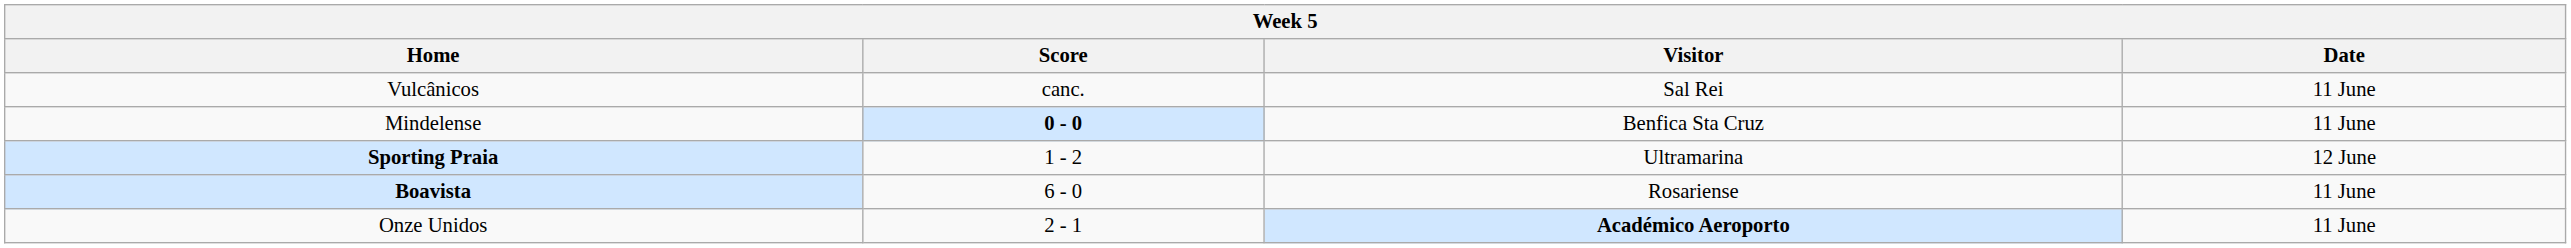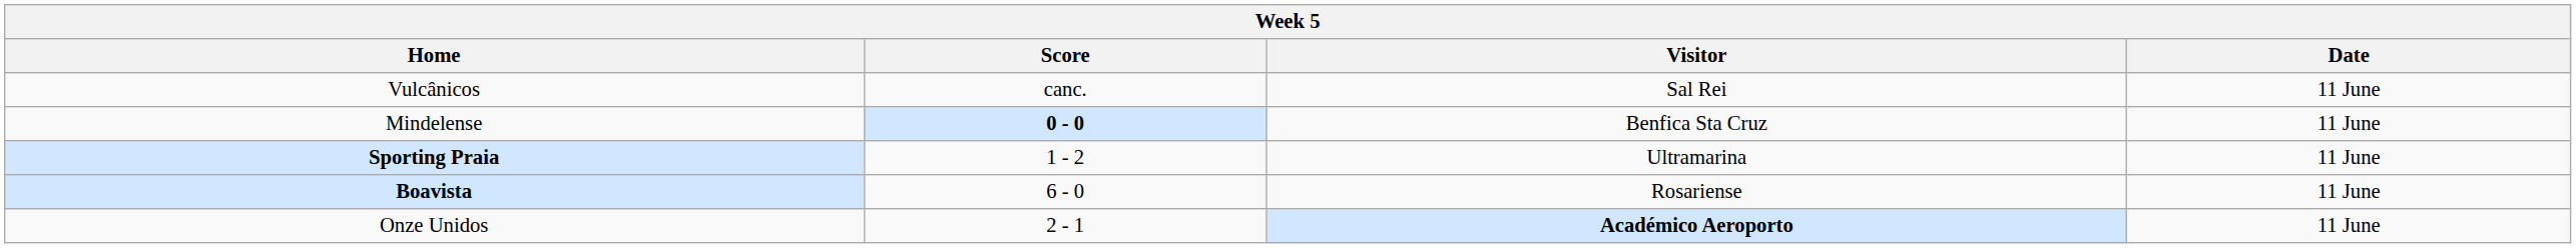Sporting Praia | Date: 12 June -> 11 June
